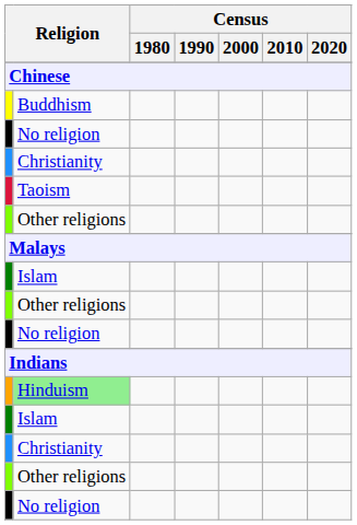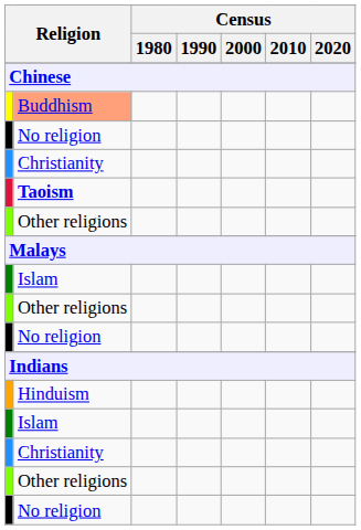Buddhism | column 2: no background -> lightsalmon background
Taoism | column 2: normal -> bold
Hinduism | column 2: lightgreen background -> no background
